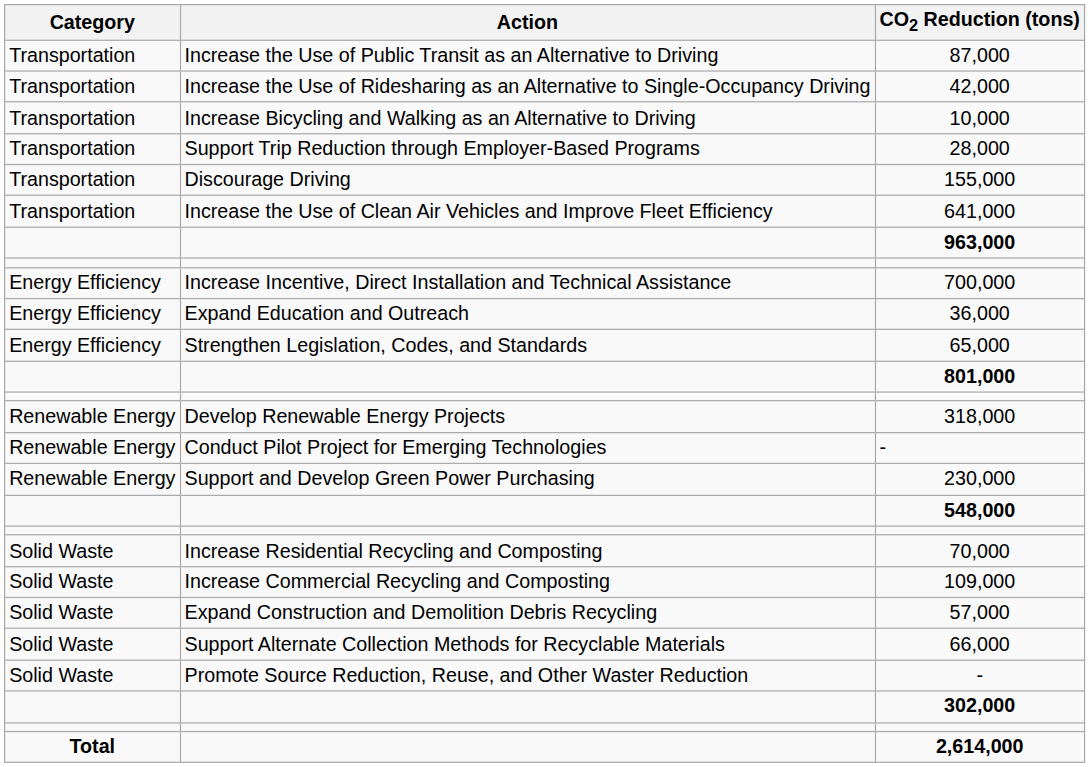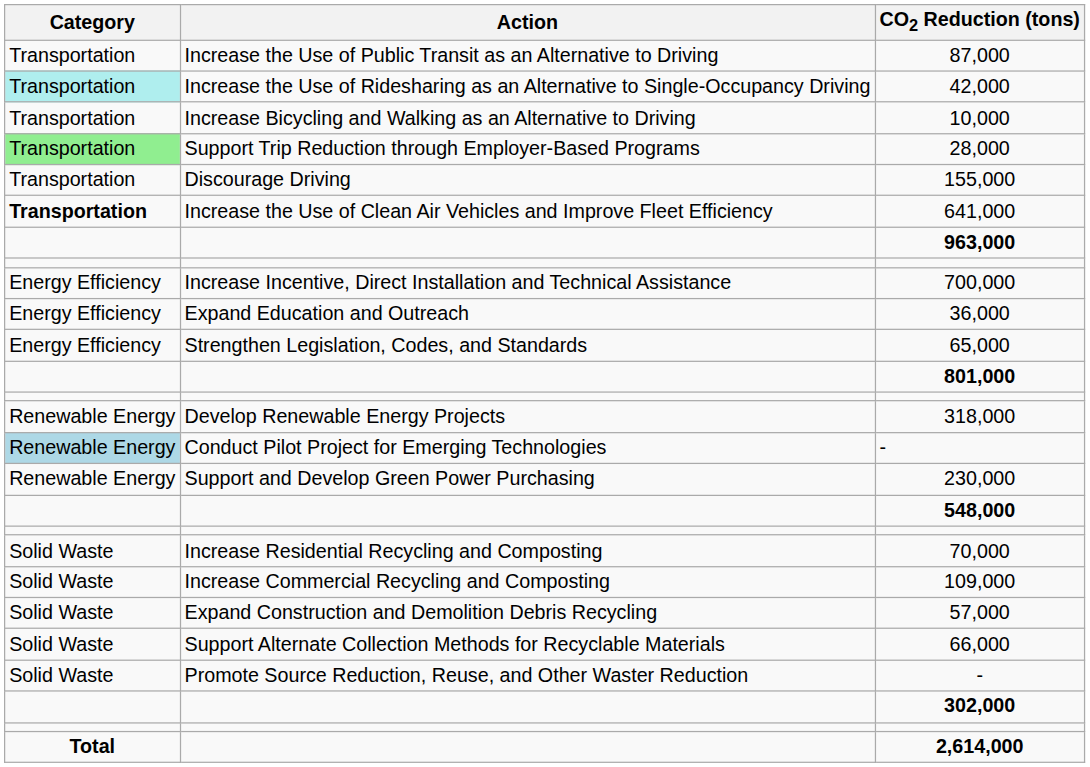42,000 | Category: no background -> paleturquoise background
28,000 | Category: no background -> lightgreen background
641,000 | Category: normal -> bold
Conduct Pilot Project for Emerging Technologies / - | Category: no background -> lightblue background
